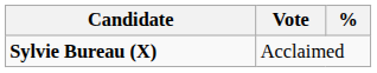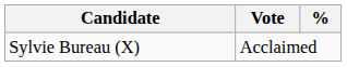Sylvie Bureau (X) | Candidate: bold -> normal
